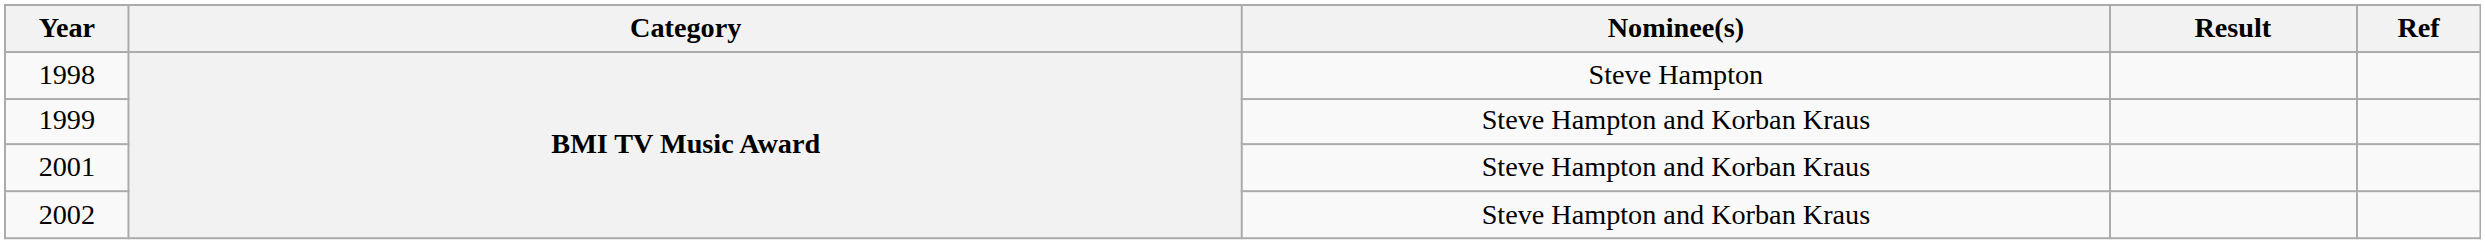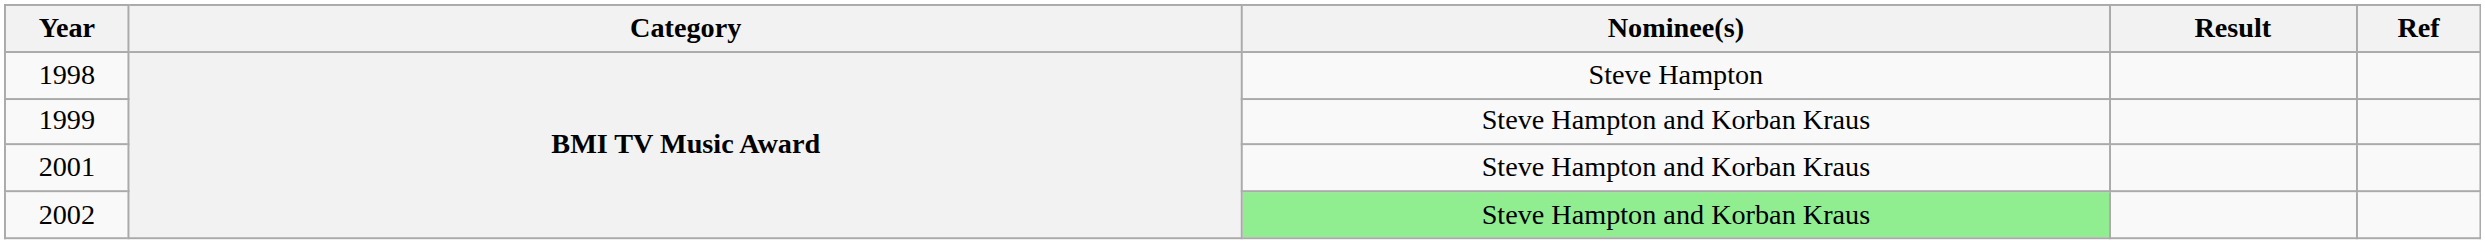2002 | Nominee(s): no background -> lightgreen background
